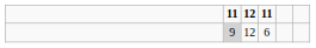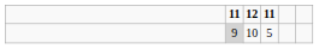row 2 | 12: 12 -> 10
row 2 | column 4: 6 -> 5
